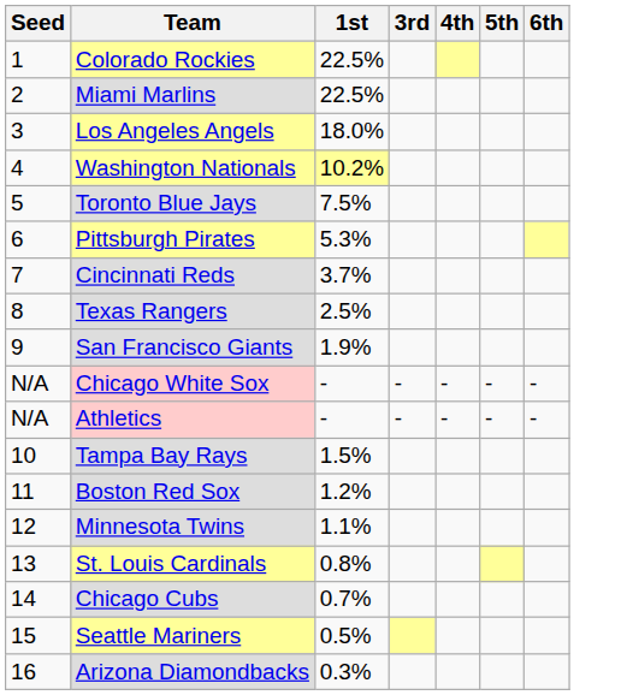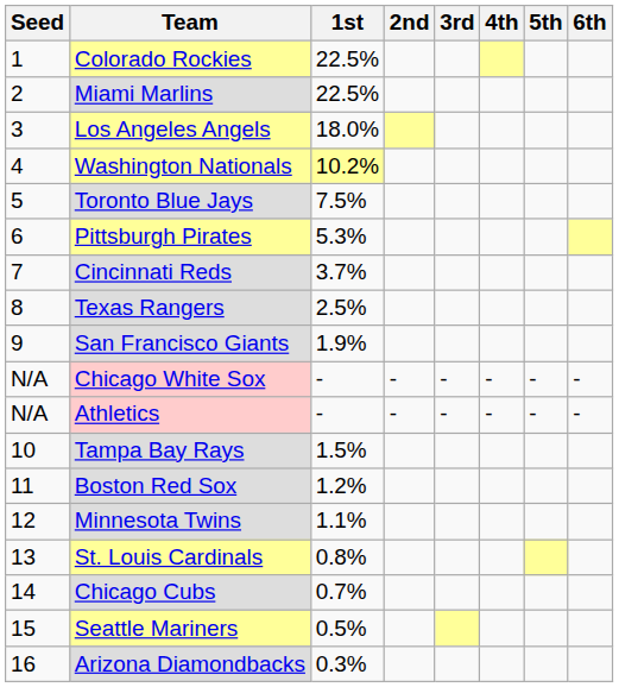+ column: 2nd | - | -
